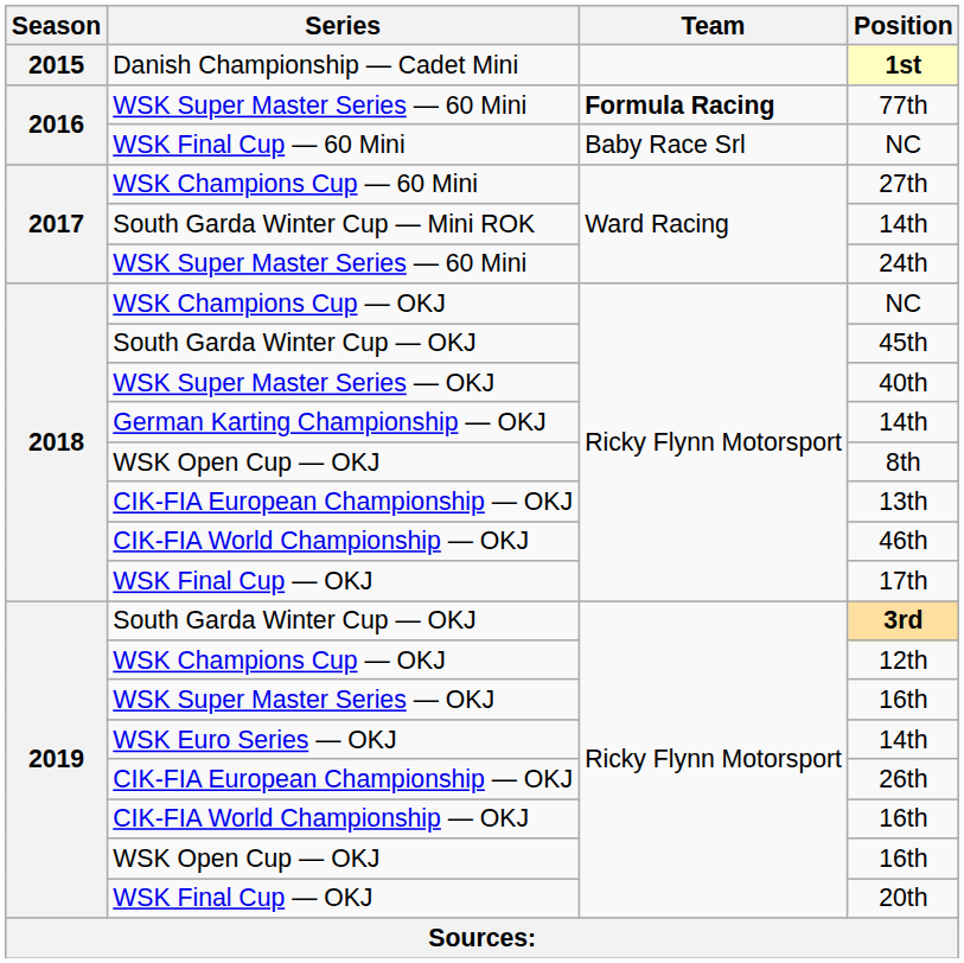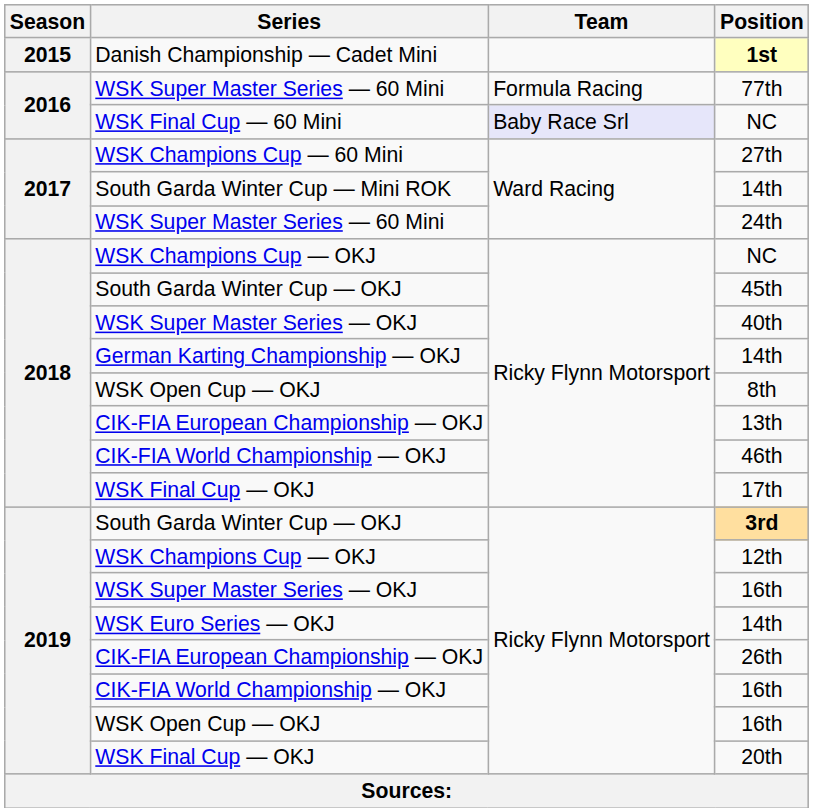77th | Team: bold -> normal
WSK Final Cup — 60 Mini / NC | Team: no background -> lavender background
